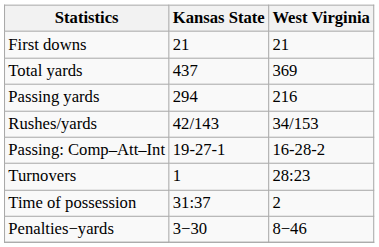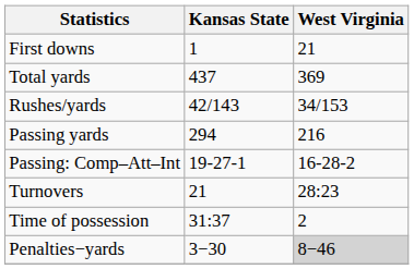First downs | Kansas State: 21 -> 1
rows swapped: Rushes/yards <-> Passing yards
Turnovers | Kansas State: 1 -> 21
Penalties−yards | West Virginia: no background -> lightgrey background
